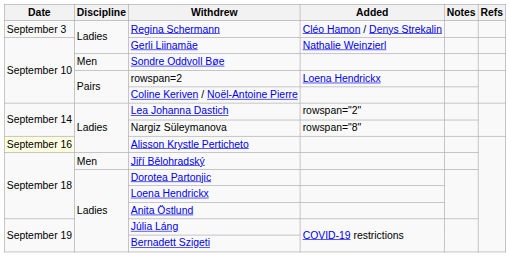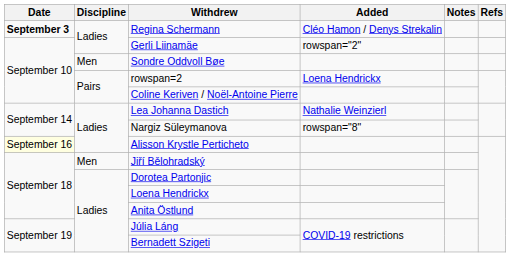Regina Schermann | Date: normal -> bold
Gerli Liinamäe | Added: Nathalie Weinzierl -> rowspan="2"
Lea Johanna Dastich | Added: rowspan="2" -> Nathalie Weinzierl
